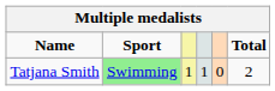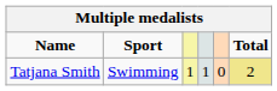Tatjana Smith | Sport: lightgreen background -> no background
Tatjana Smith | Total: no background -> khaki background
